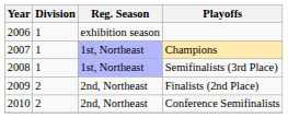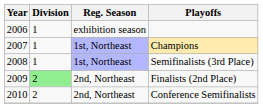Finalists (2nd Place) | Division: no background -> lightgreen background
